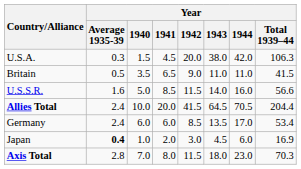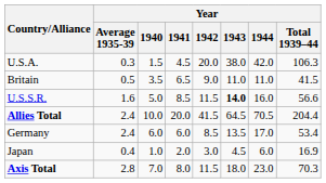U.S.S.R. | Year / 1943: normal -> bold
Japan | Year / Average 1935-39: bold -> normal
